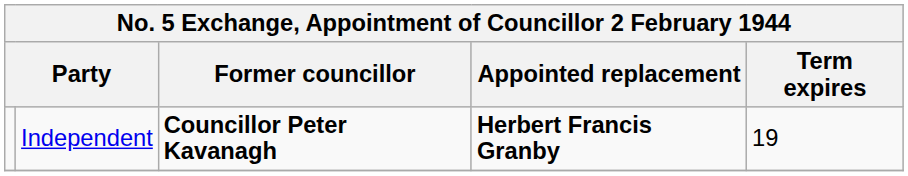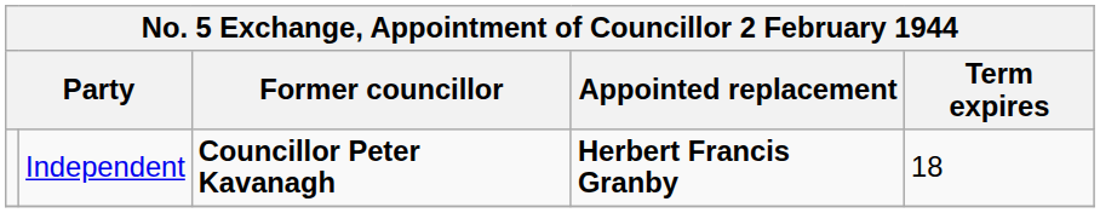Independent | Term expires: 19 -> 18
